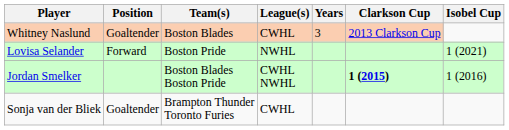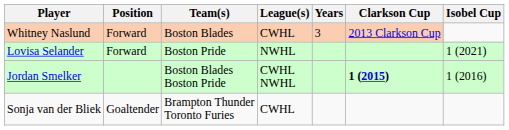Whitney Naslund | Position: Goaltender -> Forward
